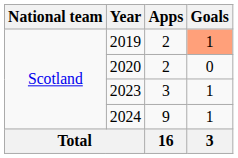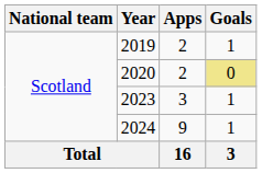2019 | Goals: lightsalmon background -> no background
2020 | Goals: no background -> khaki background
